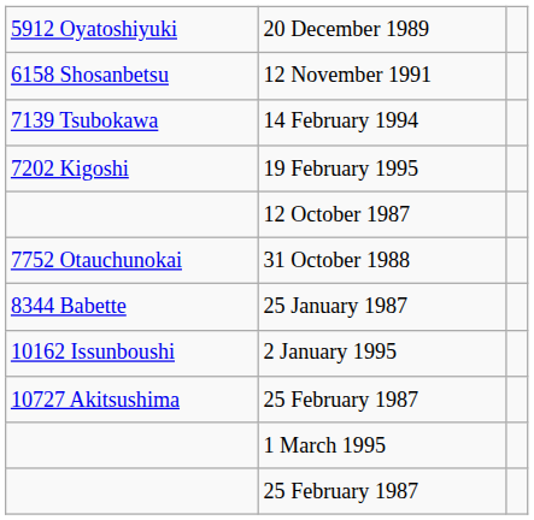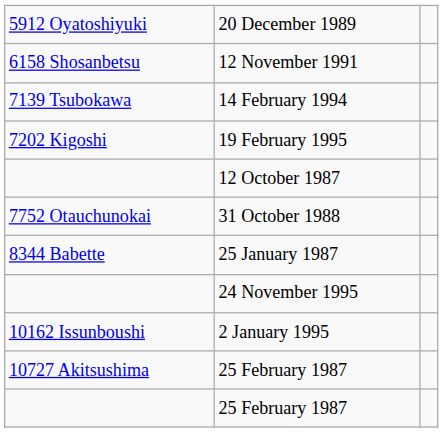+ row: 24 November 1995
- row: 1 March 1995
